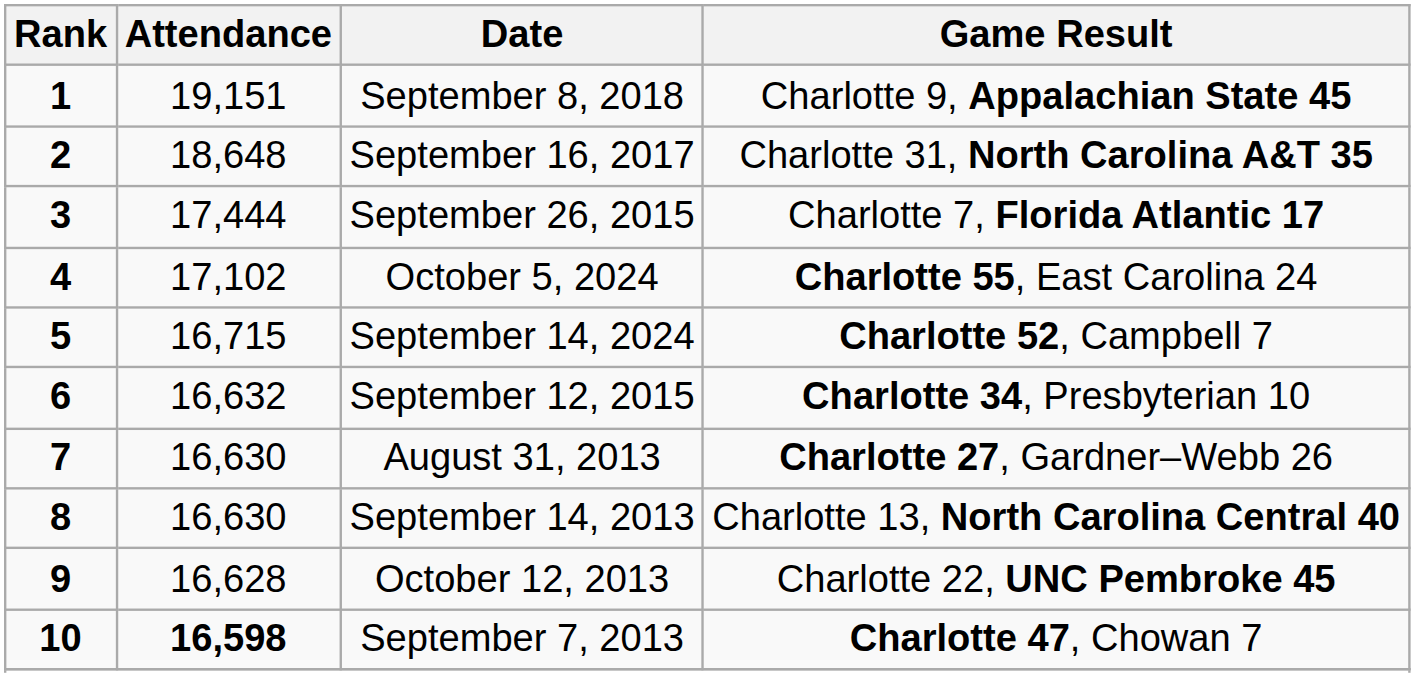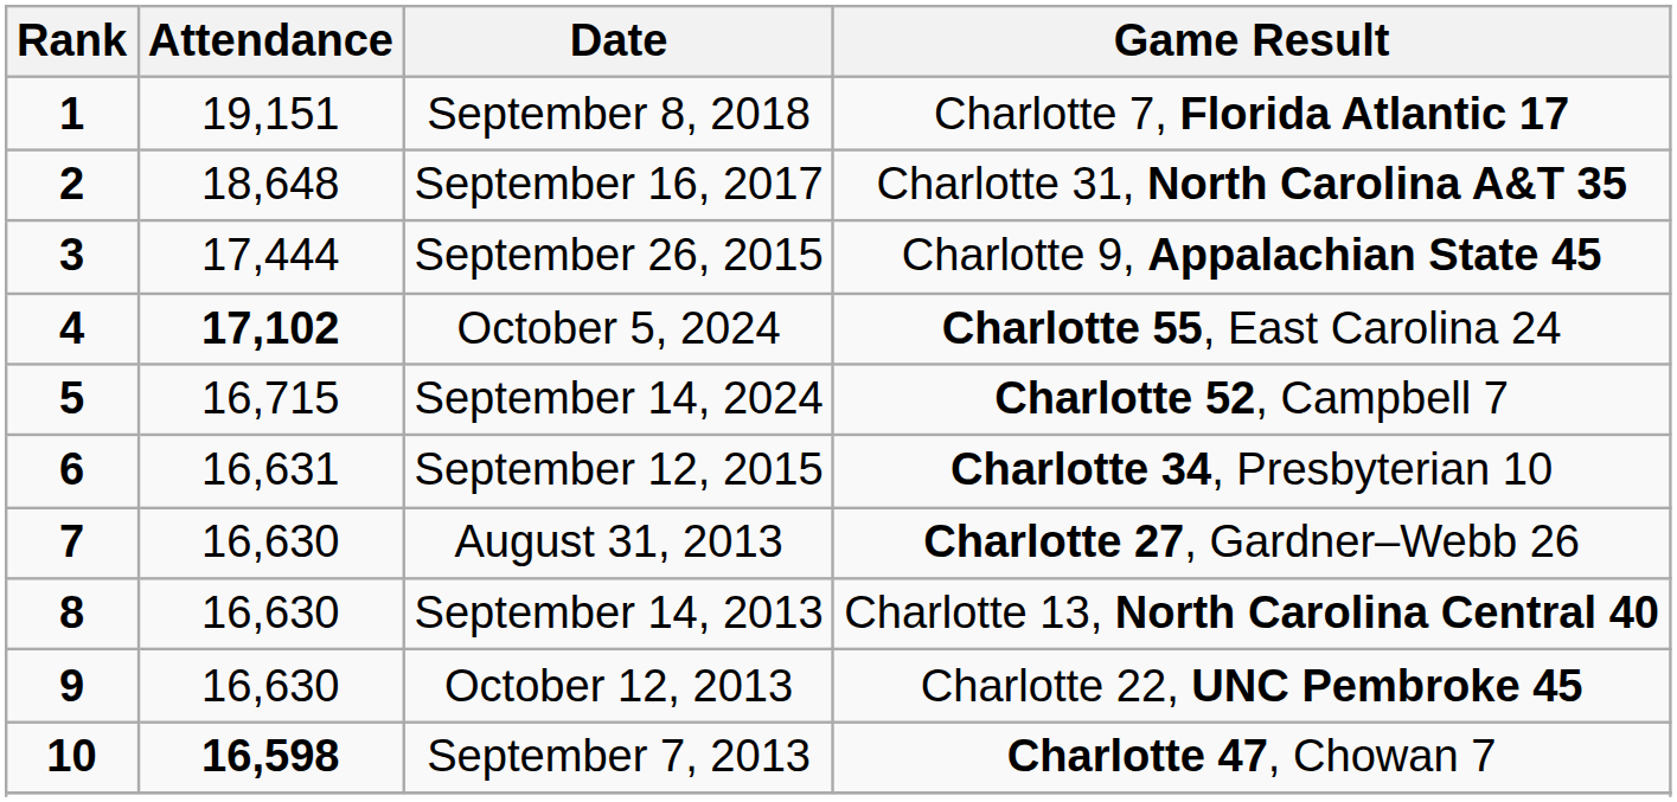September 8, 2018 | Game Result: Charlotte 9, Appalachian State 45 -> Charlotte 7, Florida Atlantic 17
September 26, 2015 | Game Result: Charlotte 7, Florida Atlantic 17 -> Charlotte 9, Appalachian State 45
October 5, 2024 | Attendance: normal -> bold
September 12, 2015 | Attendance: 16,632 -> 16,631
October 12, 2013 | Attendance: 16,628 -> 16,630
